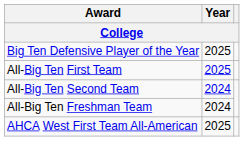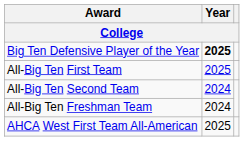Big Ten Defensive Player of the Year | Year: normal -> bold
